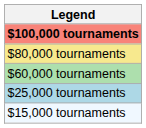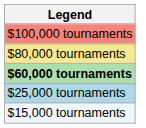row 2 | column 1: bold -> normal
row 4 | column 1: normal -> bold
